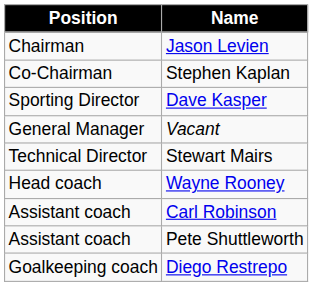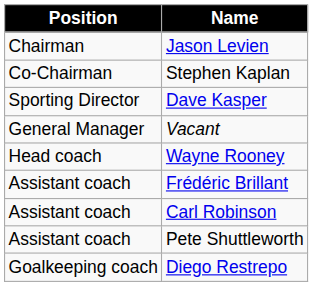- row: Technical Director | Stewart Mairs
+ row: Assistant coach | Frédéric Brillant
